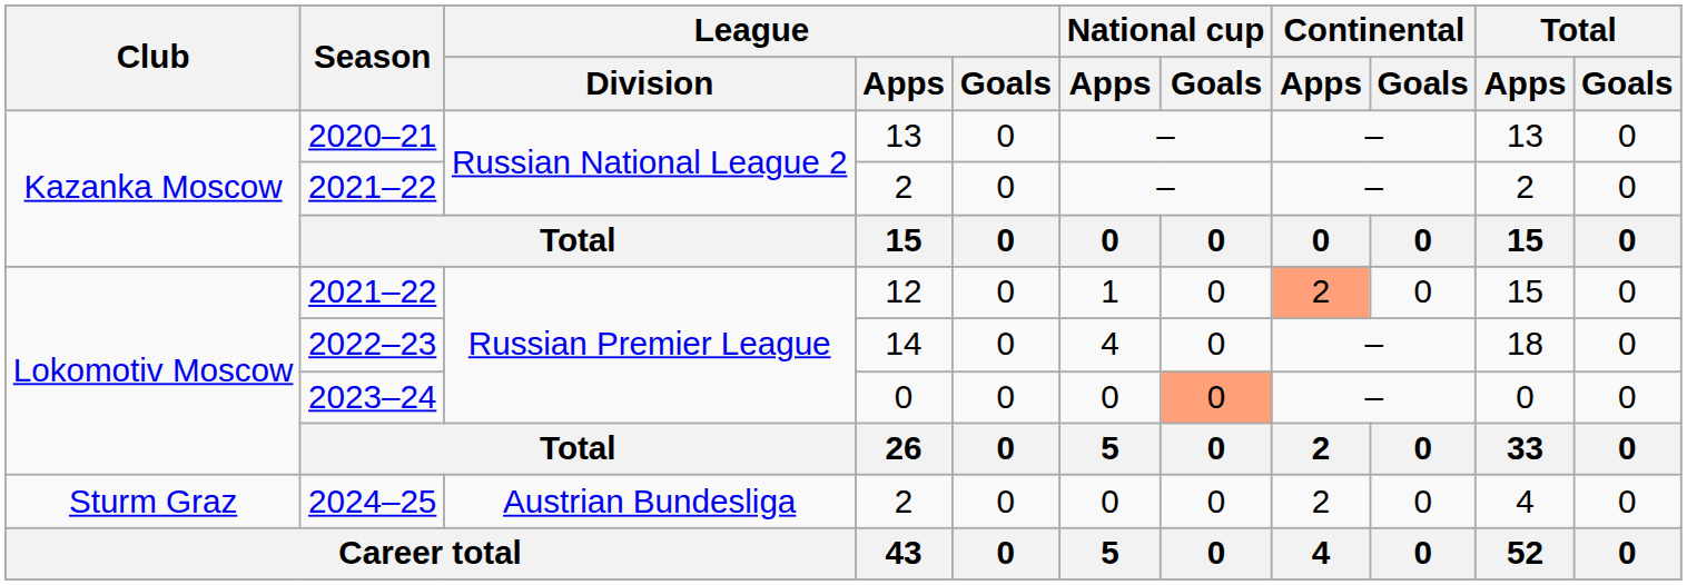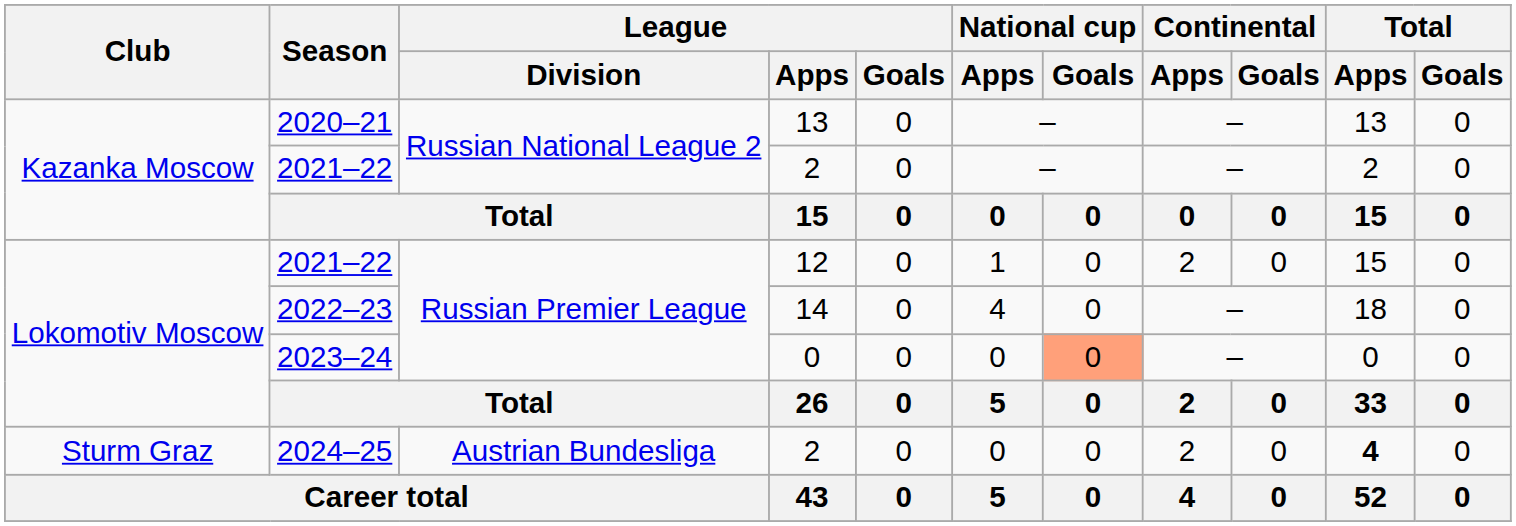2021–22 / 12 | Continental / Apps: lightsalmon background -> no background
2024–25 | Total / Apps: normal -> bold
